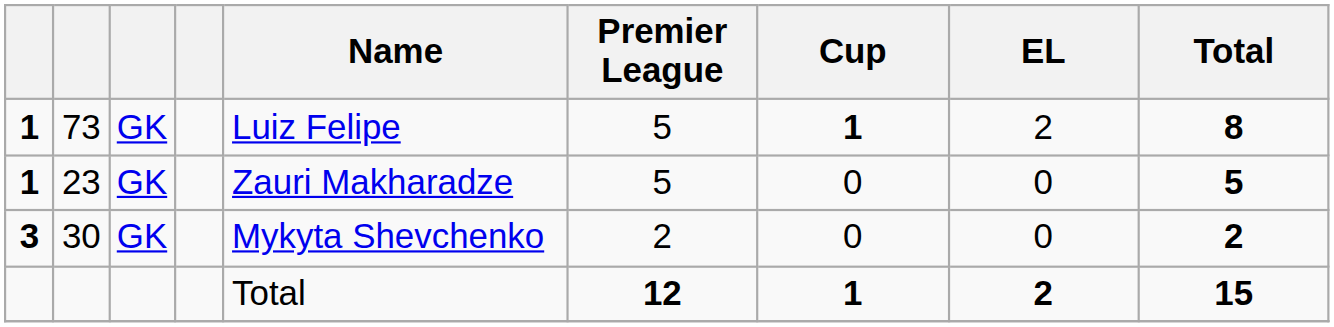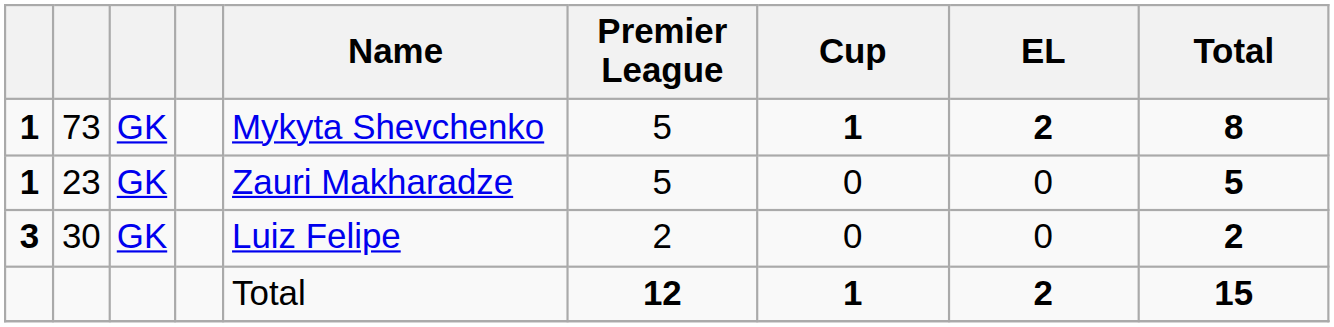73 | Name: Luiz Felipe -> Mykyta Shevchenko
73 | EL: normal -> bold
30 | Name: Mykyta Shevchenko -> Luiz Felipe
